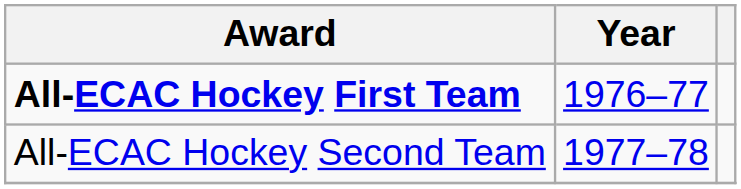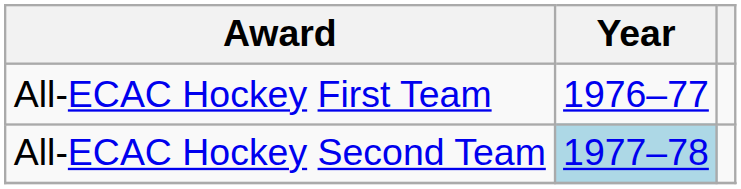row 2 | Award: bold -> normal
row 3 | Year: no background -> lightblue background
